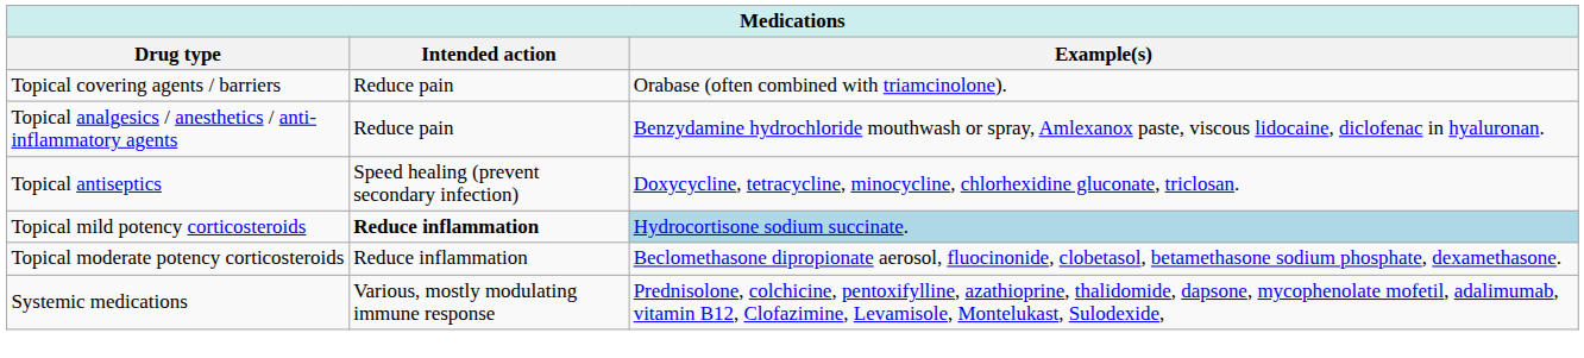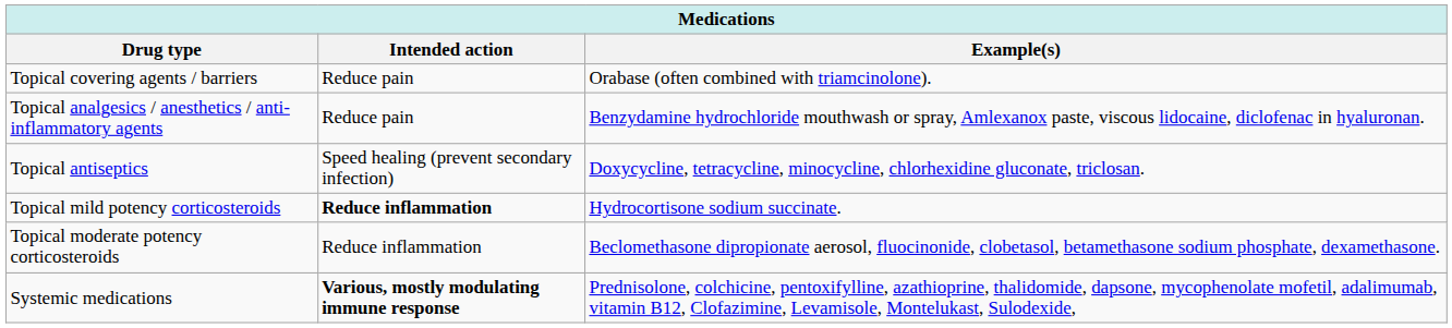Topical mild potency corticosteroids | Example(s): lightblue background -> no background
Systemic medications | Intended action: normal -> bold
